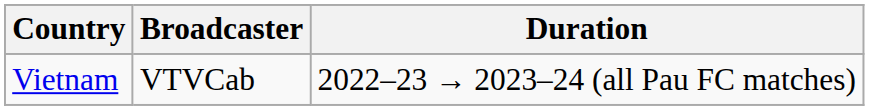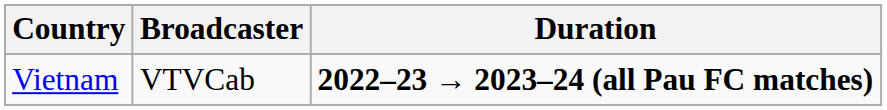row 2 | Duration: normal -> bold
